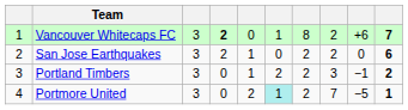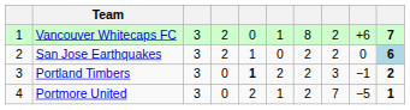Vancouver Whitecaps FC | column 4: bold -> normal
San Jose Earthquakes | column 10: no background -> lightblue background
Portland Timbers | column 5: normal -> bold
Portmore United | column 6: paleturquoise background -> no background
